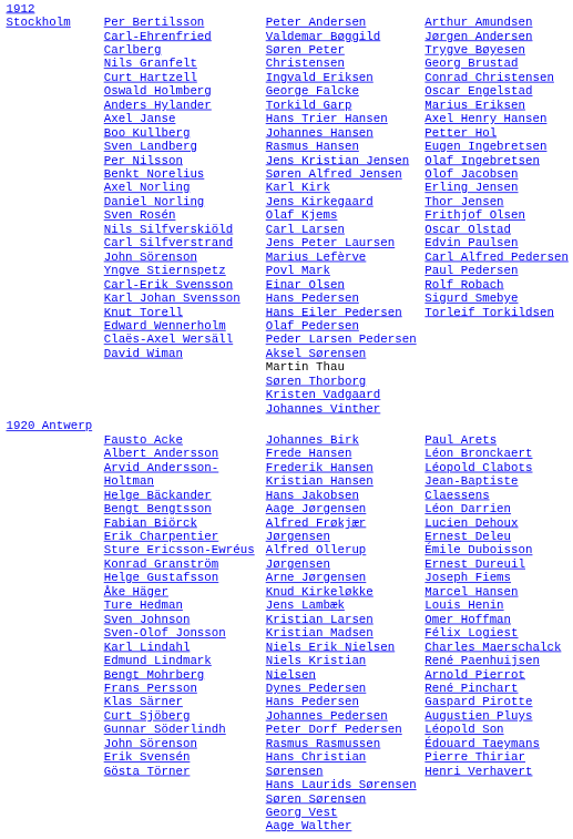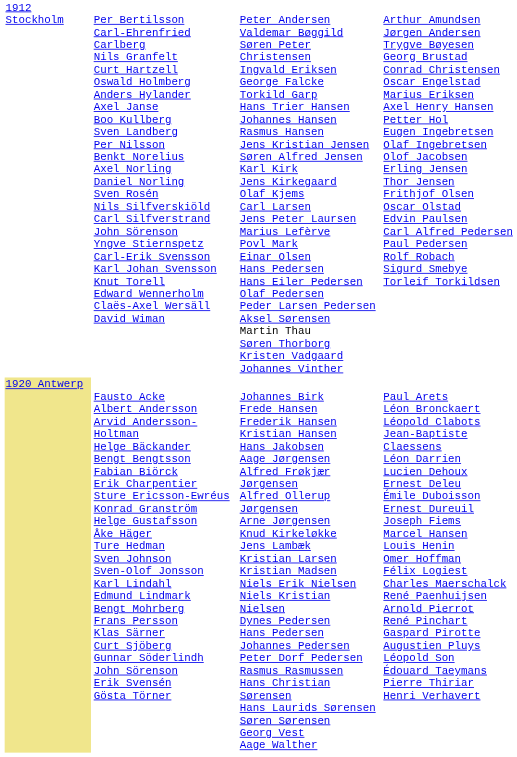1920 Antwerp | column 1: no background -> khaki background
